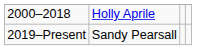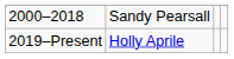2000–2018 | column 2: Holly Aprile -> Sandy Pearsall
2019–Present | column 2: Sandy Pearsall -> Holly Aprile
